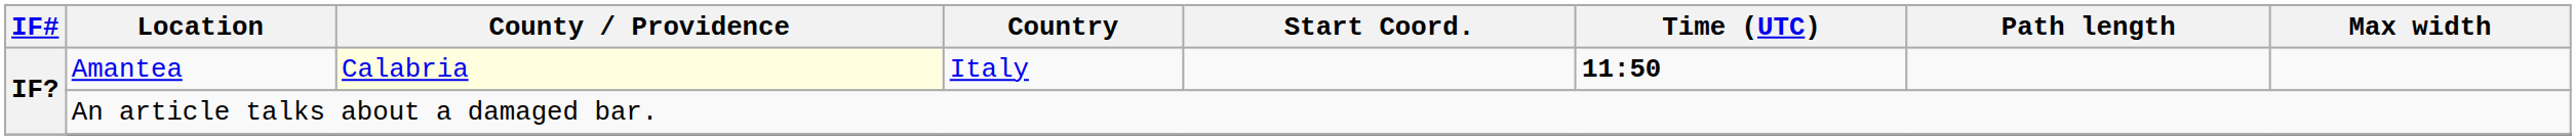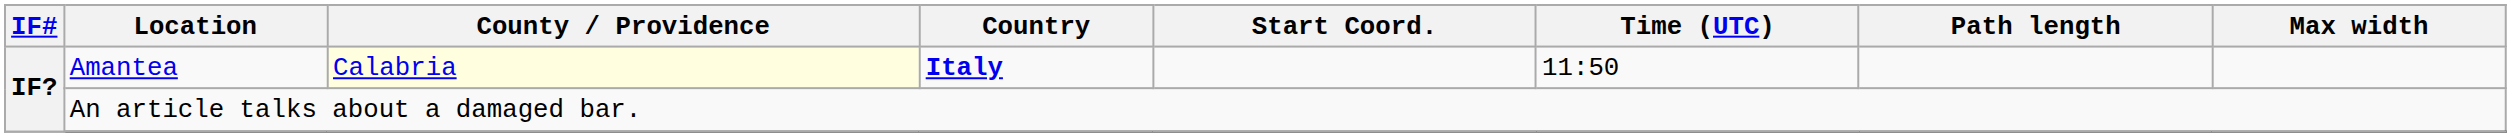Amantea | Country: normal -> bold
Amantea | Time (UTC): bold -> normal
